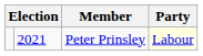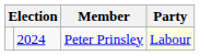Peter Prinsley | column 2: 2021 -> 2024
